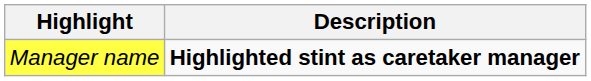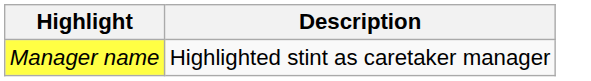Manager name | Description: bold -> normal
